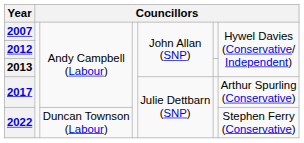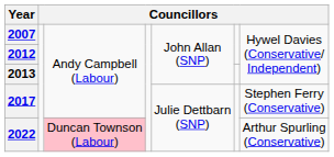2017 | column 7: Arthur Spurling (Conservative) -> Stephen Ferry (Conservative)
2022 | column 3: no background -> pink background
2022 | column 7: Stephen Ferry (Conservative) -> Arthur Spurling (Conservative)
